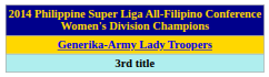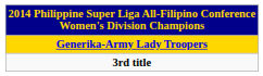row 3 | column 1: paleturquoise background -> no background
